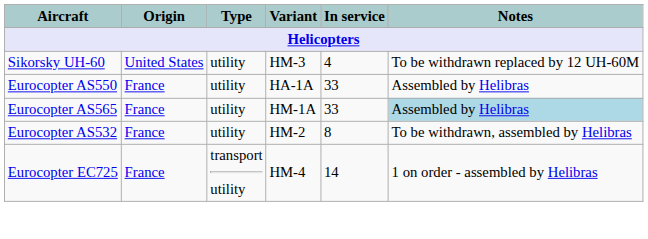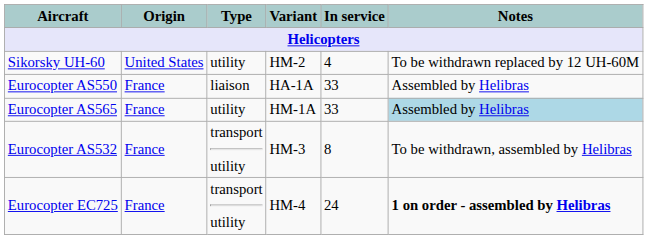Sikorsky UH-60 | Variant: HM-3 -> HM-2
Eurocopter AS550 | Type: utility -> liaison
Eurocopter AS532 | Type: utility -> transport utility
Eurocopter AS532 | Variant: HM-2 -> HM-3
Eurocopter EC725 | In service: 14 -> 24
Eurocopter EC725 | Notes: normal -> bold
